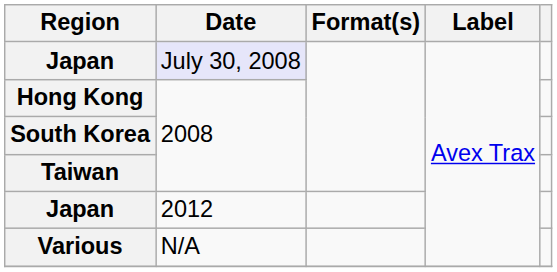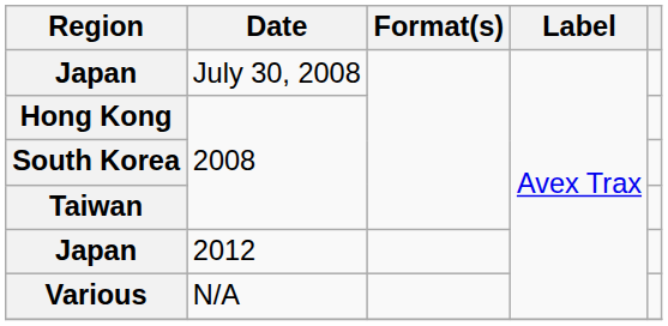Japan / July 30, 2008 | Date: lavender background -> no background
